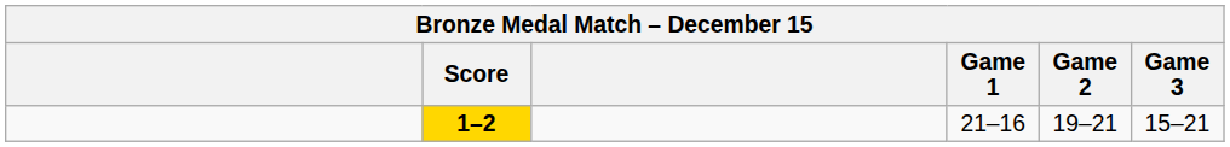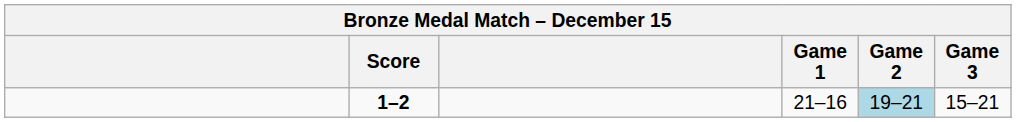row 3 | Score: gold background -> no background
row 3 | Game 2: no background -> lightblue background
